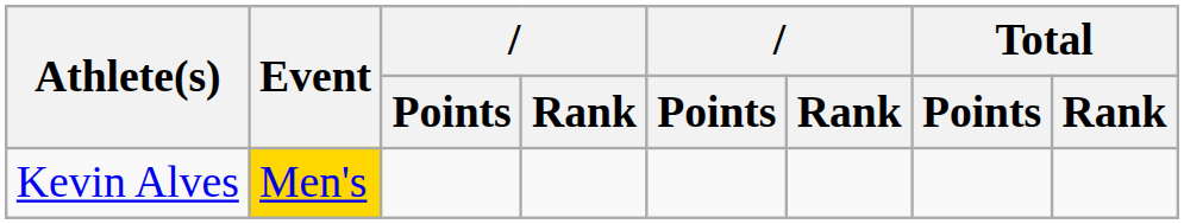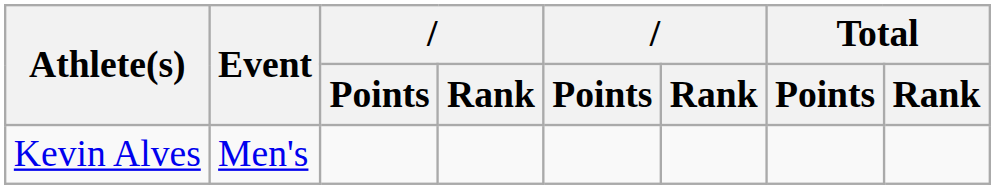Kevin Alves | Event: gold background -> no background
